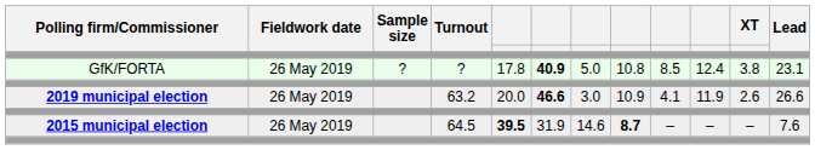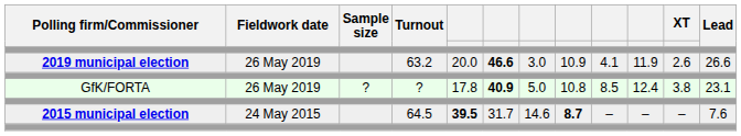rows swapped: 2019 municipal election <-> GfK/FORTA
2015 municipal election | Fieldwork date: 26 May 2019 -> 24 May 2015
2015 municipal election | column 6: 31.9 -> 31.7
